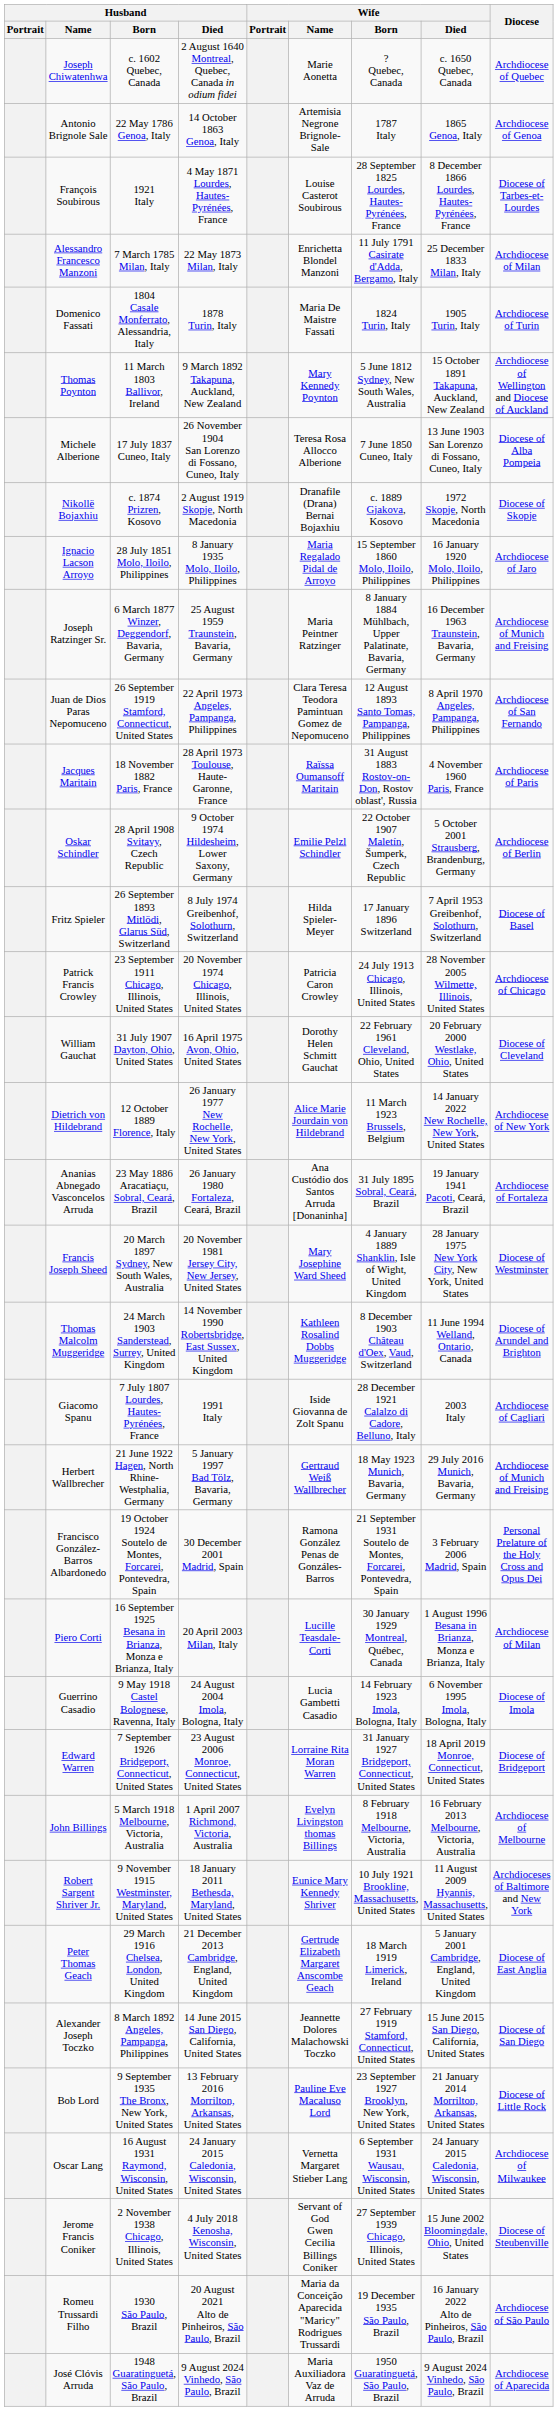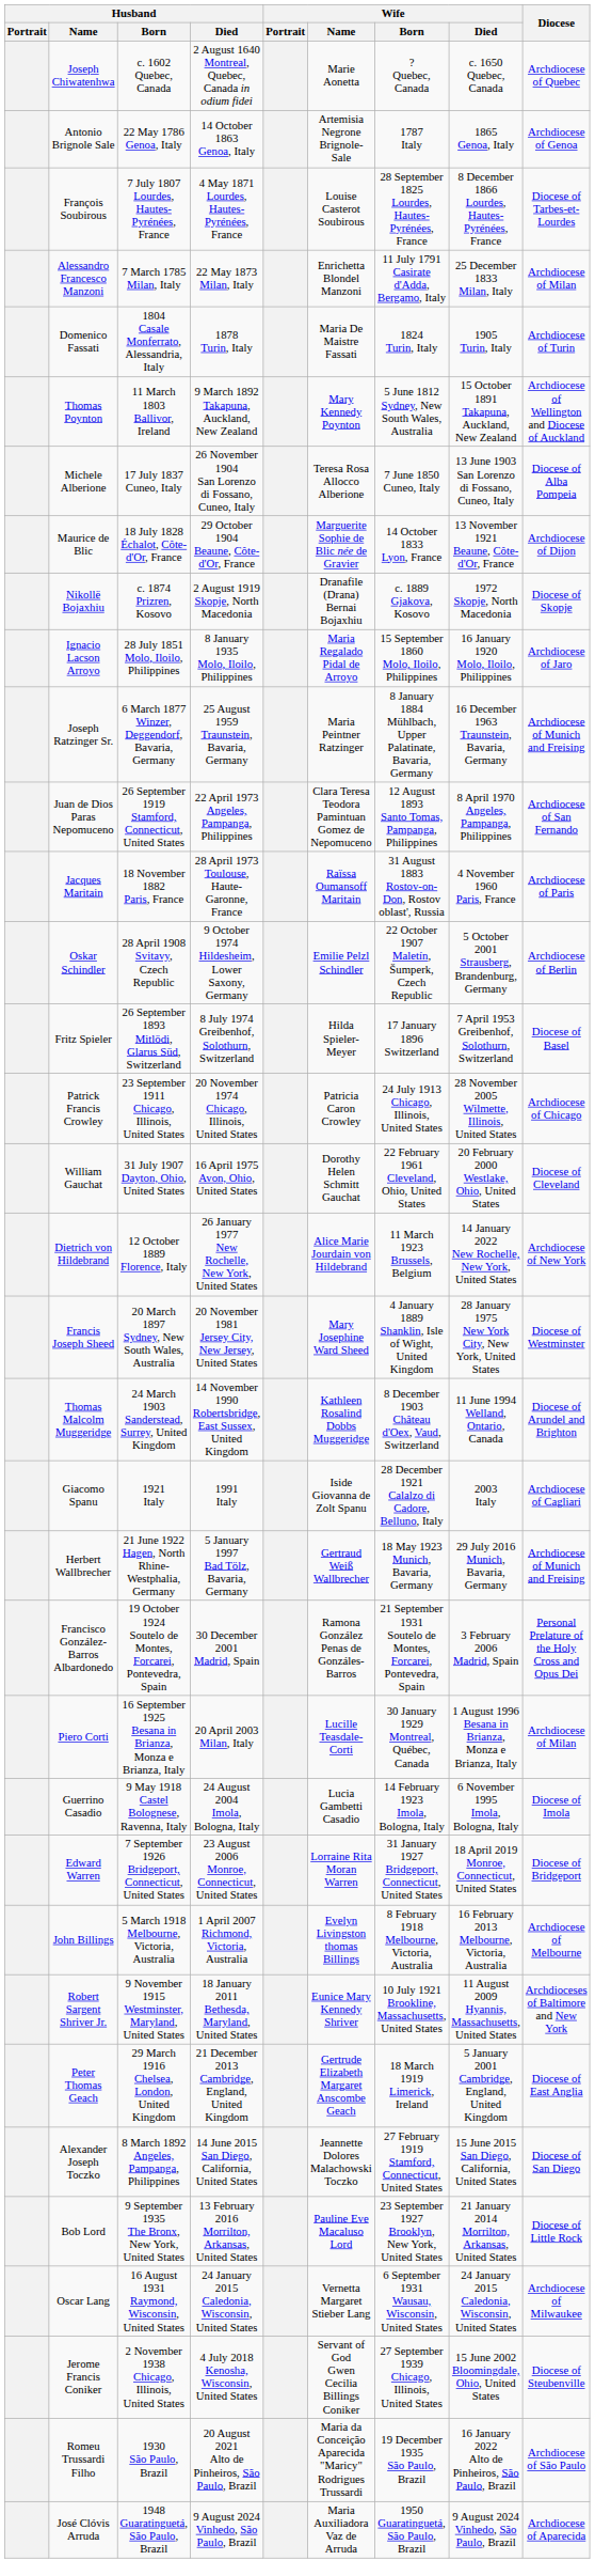François Soubirous | Husband / Born: 1921 Italy -> 7 July 1807 Lourdes, Hautes-Pyrénées, France
+ row: Maurice de Blic | 18 July 1828 Échalot, Côte-d'Or, France | 29 October 1904 Beaune, Côte-d'Or, France | Marguerite Sophie de Blic née de Gravier | 14 October 1833 Lyon, France | 13 November 1921 Beaune, Côte-d'Or, France | Archdiocese of Dijon
- row: Ananias Abnegado Vasconcelos Arruda | 23 May 1886 Aracatiaçu, Sobral, Ceará, Brazil | 26 January 1980 Fortaleza, Ceará, Brazil | Ana Custódio dos Santos Arruda [Donaninha] | 31 July 1895 Sobral, Ceará, Brazil | 19 January 1941 Pacoti, Ceará, Brazil | Archdiocese of Fortaleza
Giacomo Spanu | Husband / Born: 7 July 1807 Lourdes, Hautes-Pyrénées, France -> 1921 Italy
